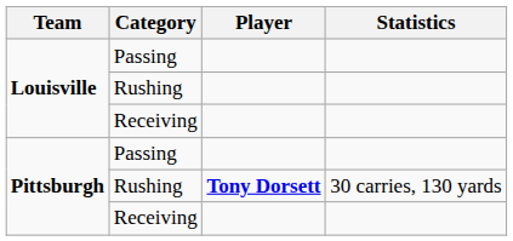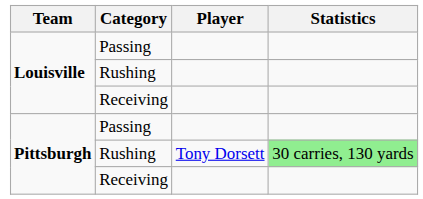Pittsburgh / Rushing | Player: bold -> normal
Pittsburgh / Rushing | Statistics: no background -> lightgreen background
